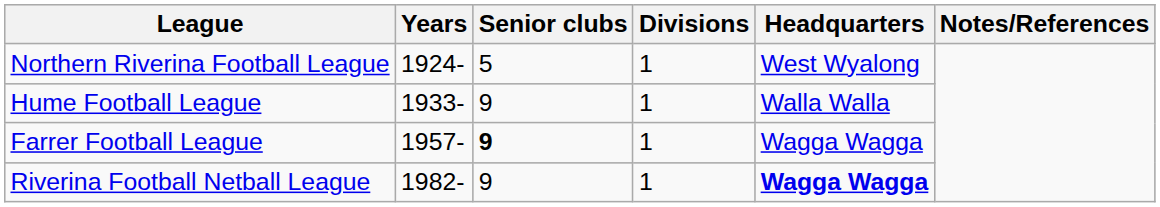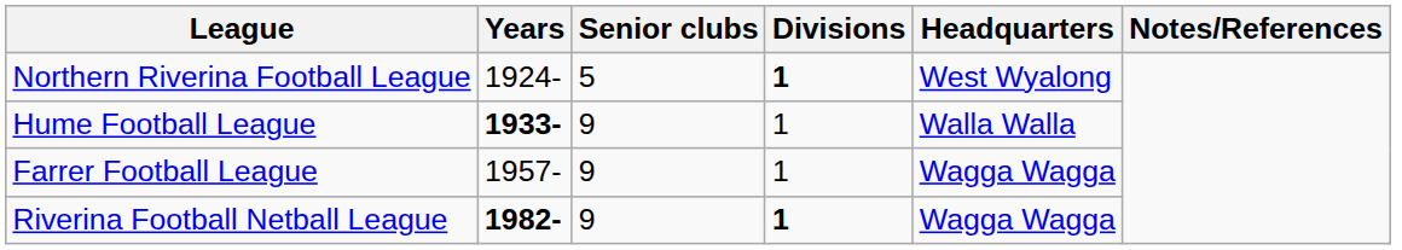Northern Riverina Football League | Divisions: normal -> bold
Hume Football League | Years: normal -> bold
Farrer Football League | Senior clubs: bold -> normal
Riverina Football Netball League | Years: normal -> bold
Riverina Football Netball League | Divisions: normal -> bold
Riverina Football Netball League | Headquarters: bold -> normal
